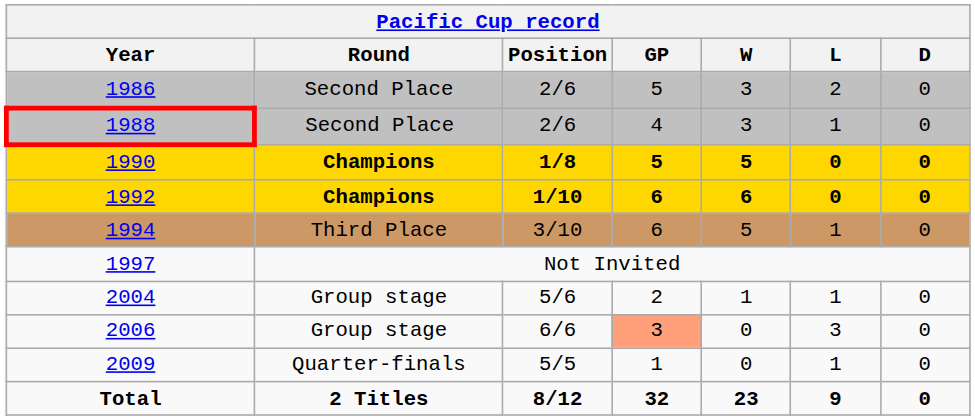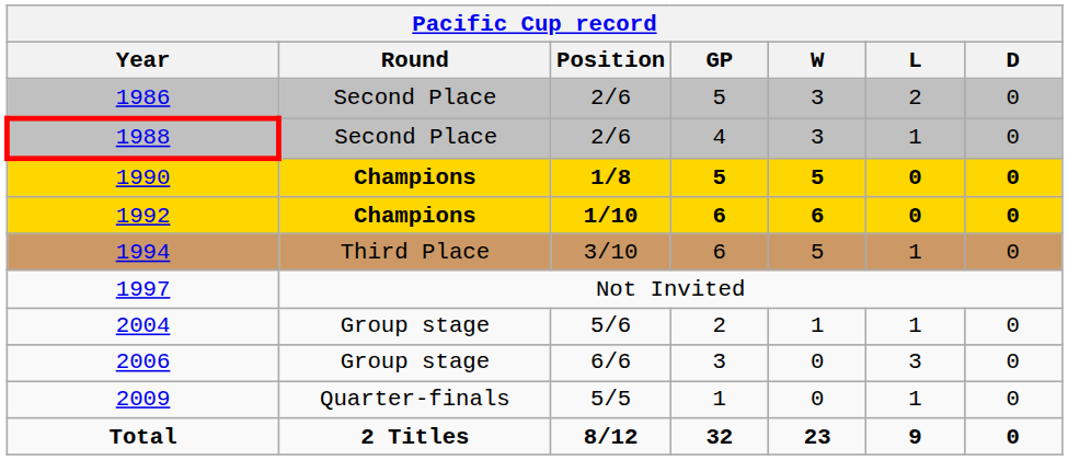2006 | GP: lightsalmon background -> no background
